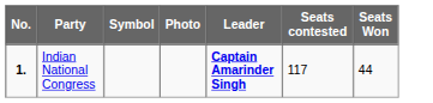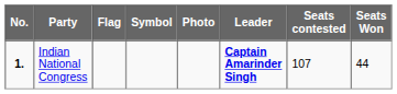+ column: Flag
Indian National Congress | Seats contested: 117 -> 107
